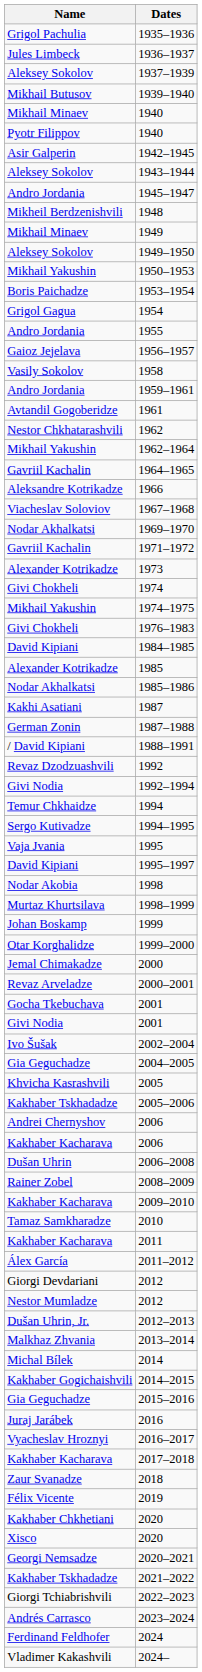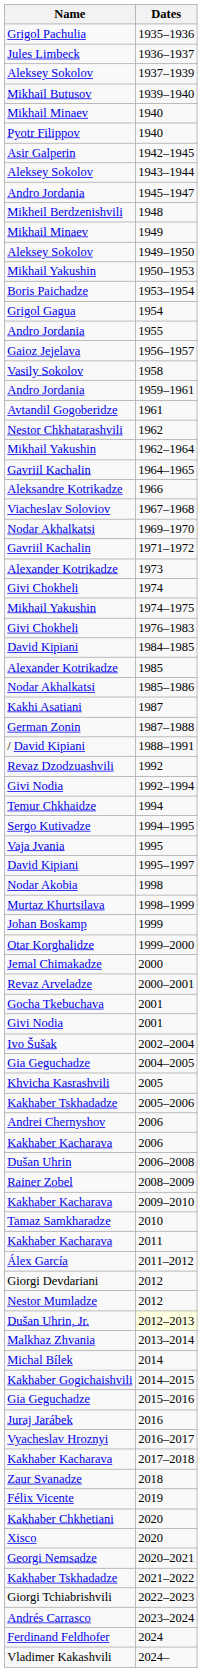row 67 | Dates: no background -> lightyellow background
